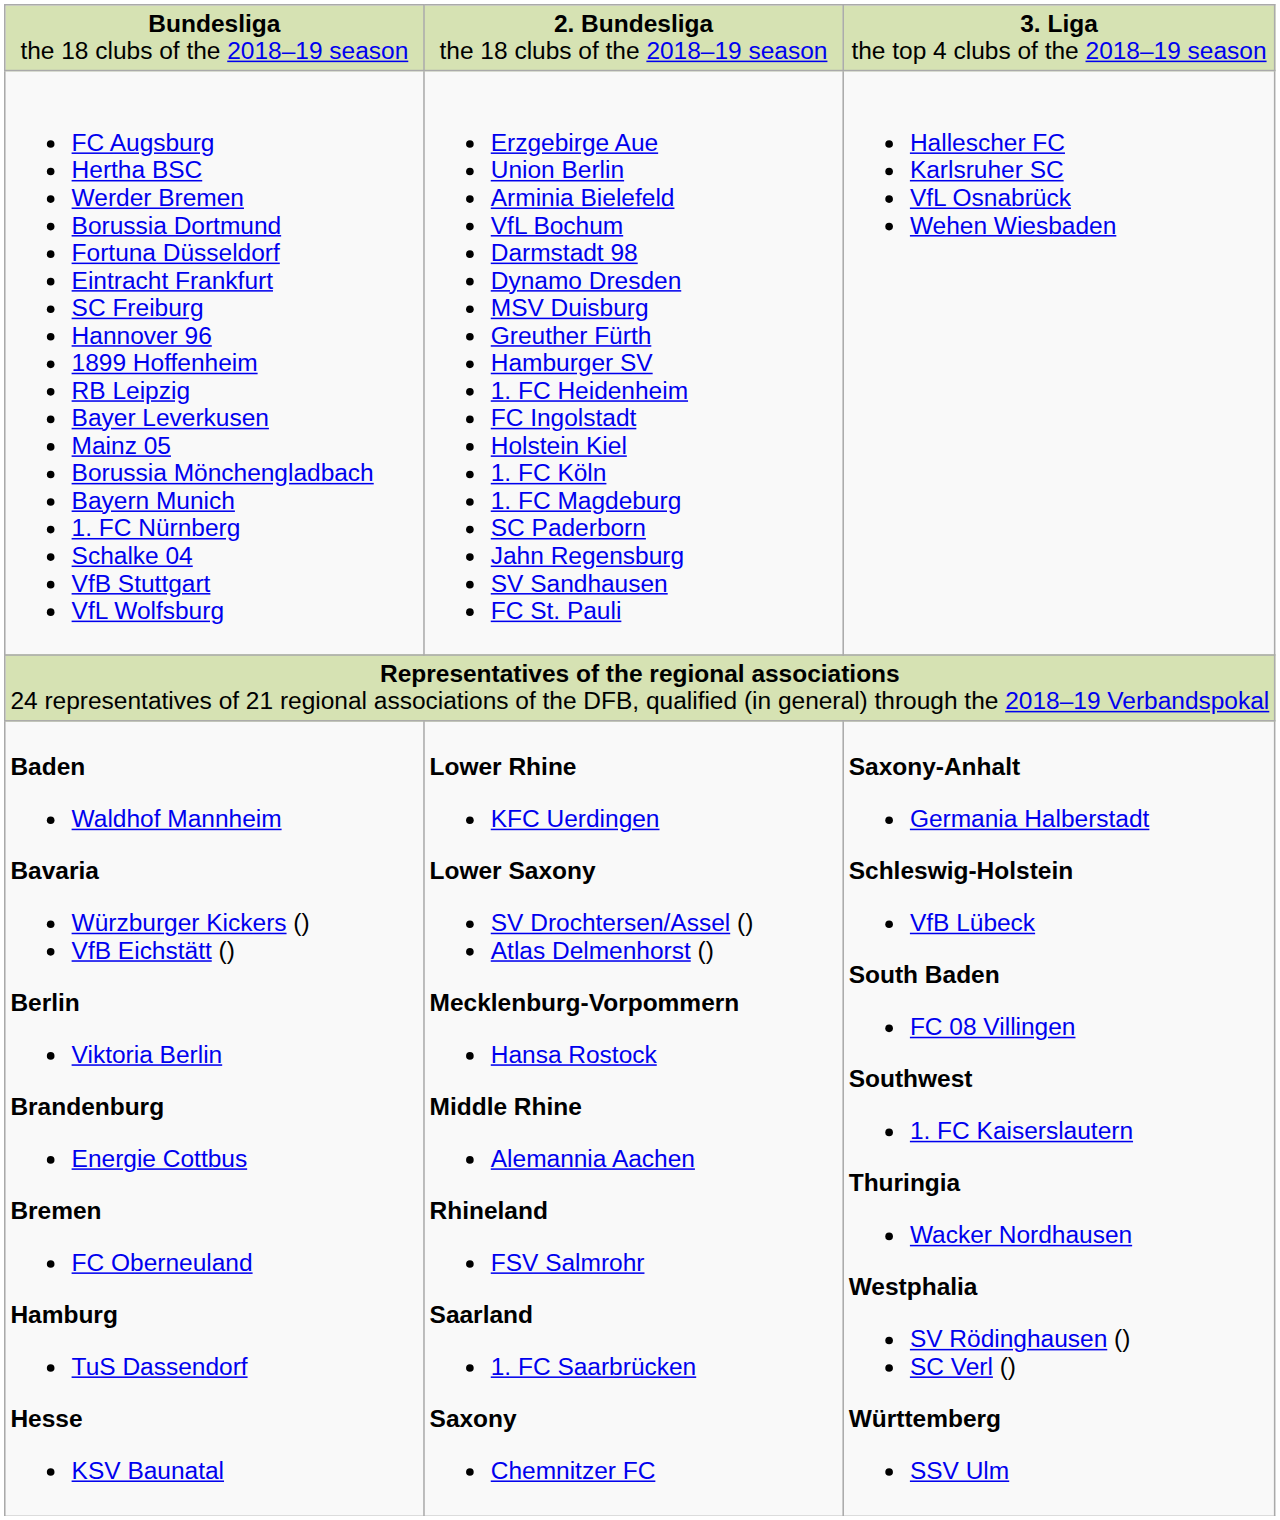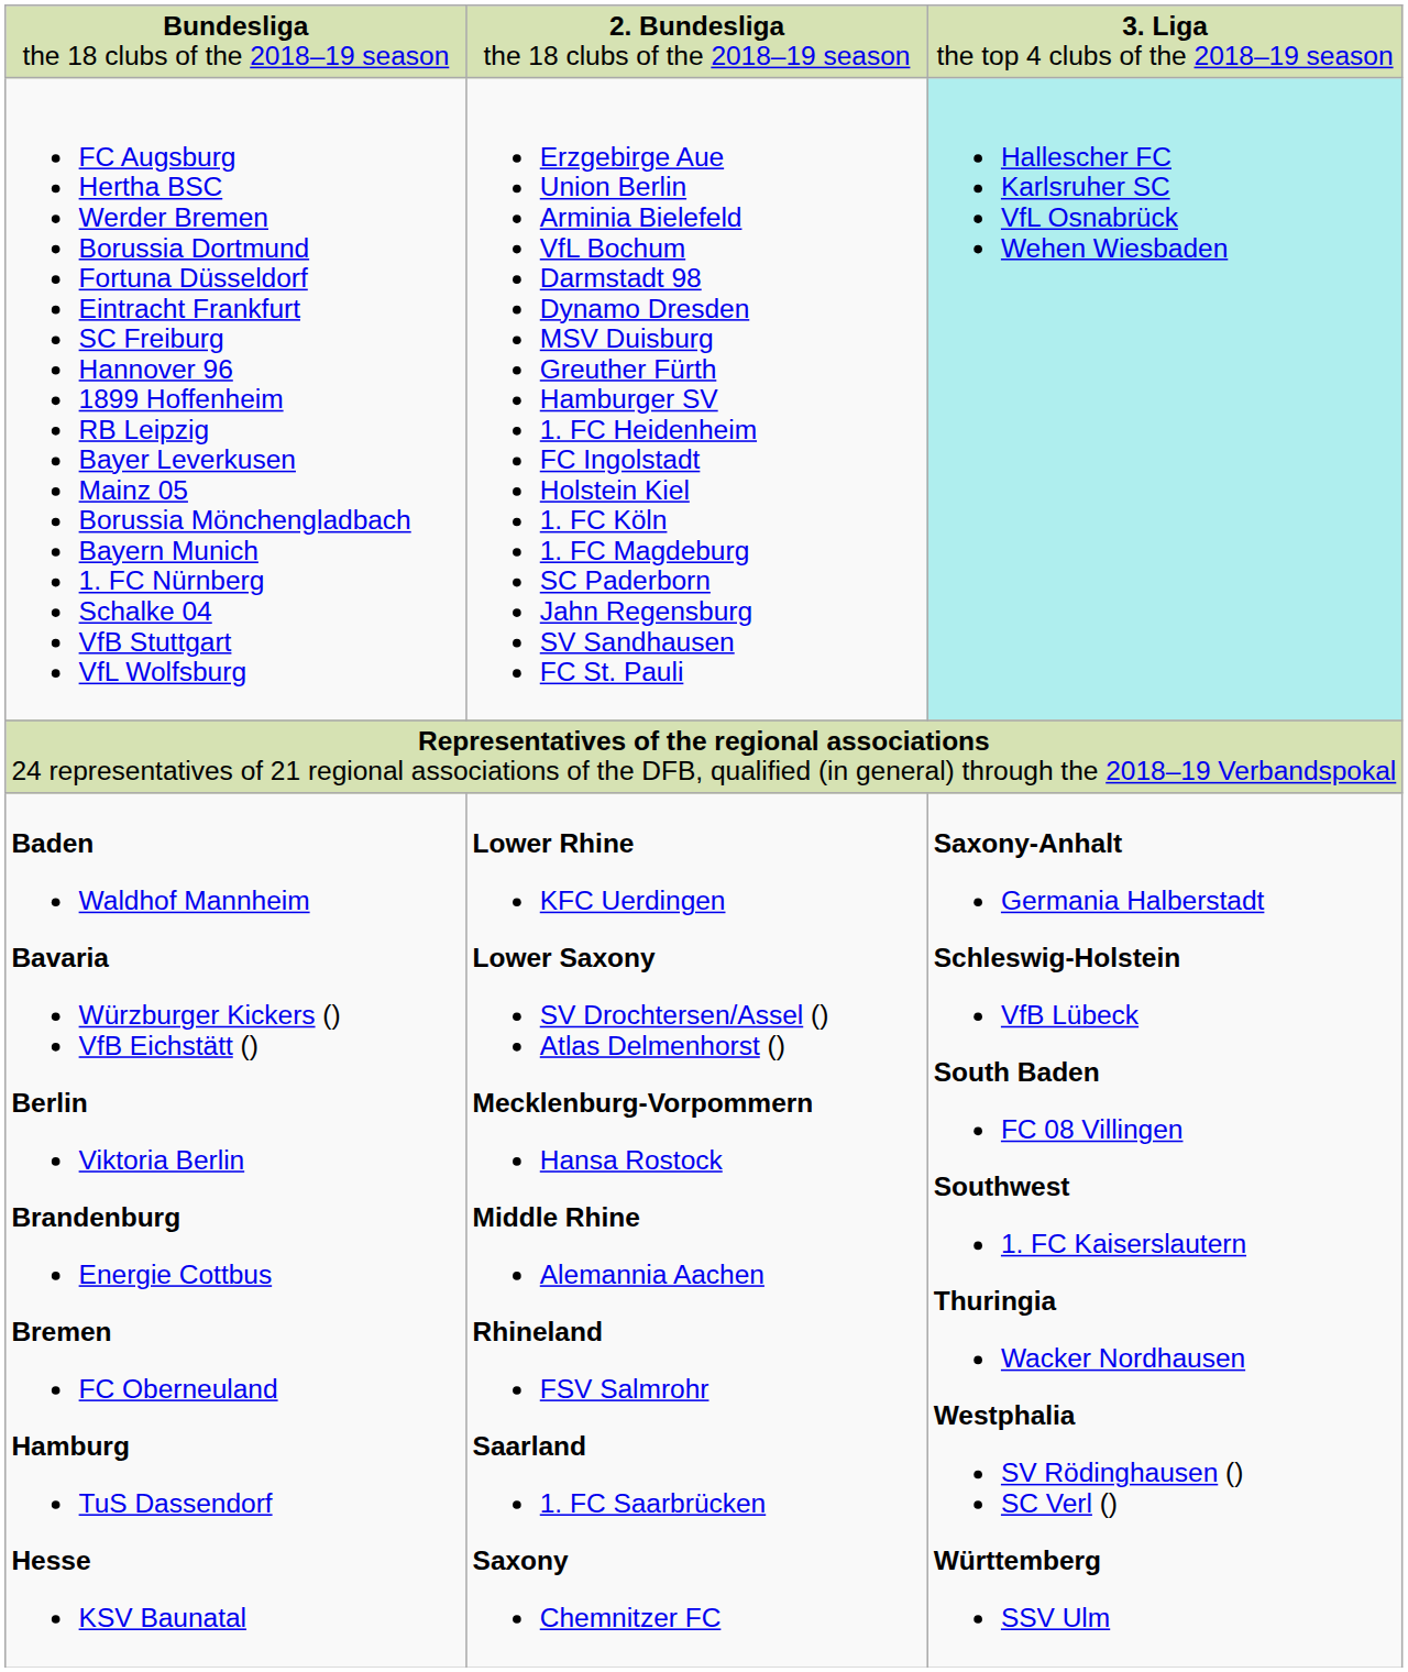row 2 | column 3: no background -> paleturquoise background
